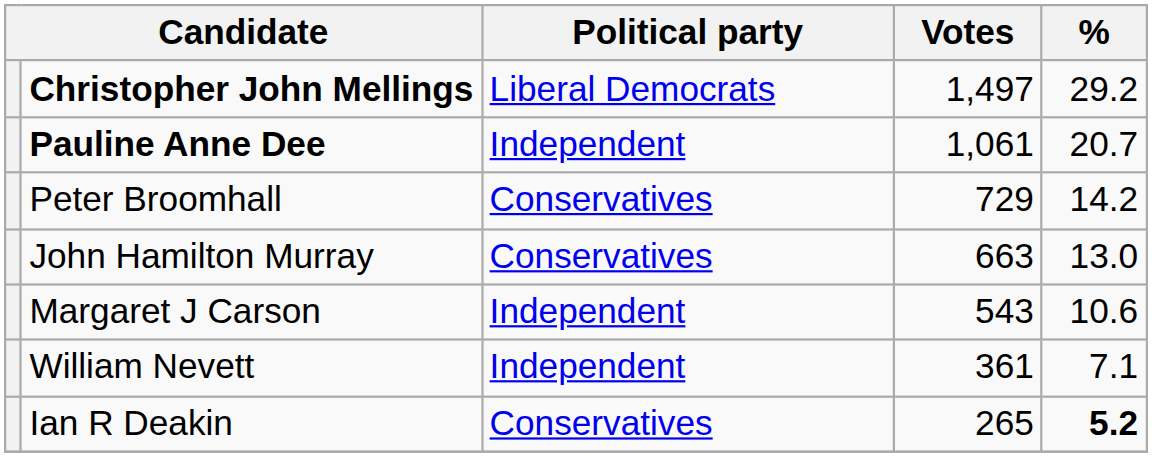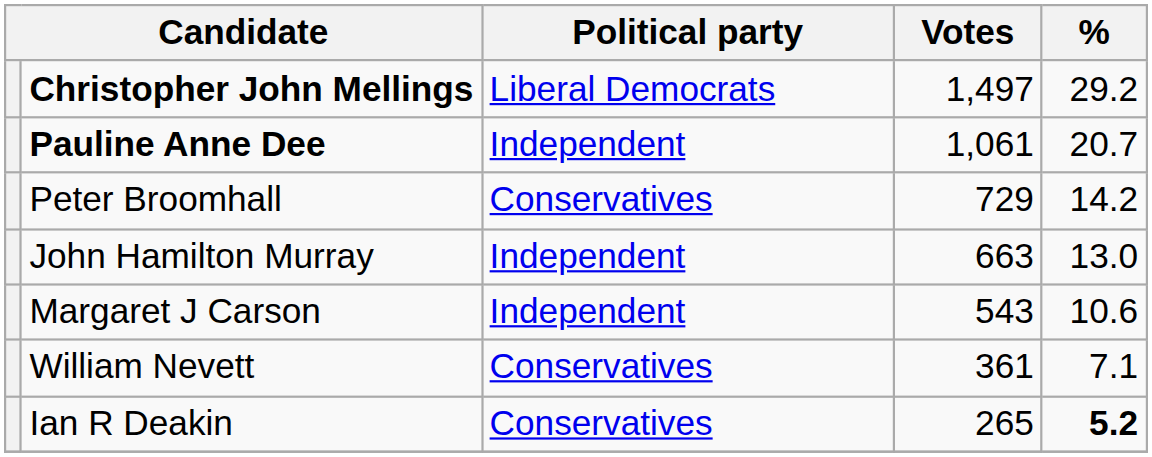John Hamilton Murray | Political party: Conservatives -> Independent
William Nevett | Political party: Independent -> Conservatives
